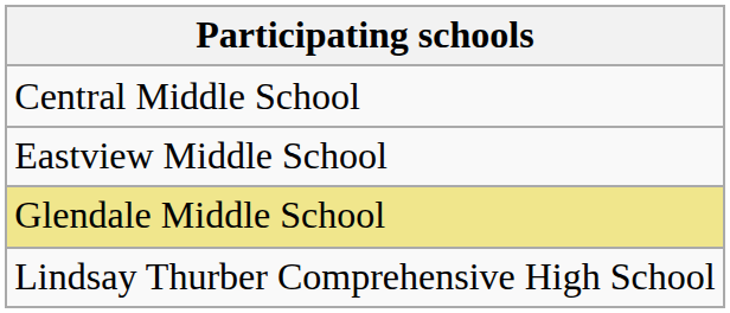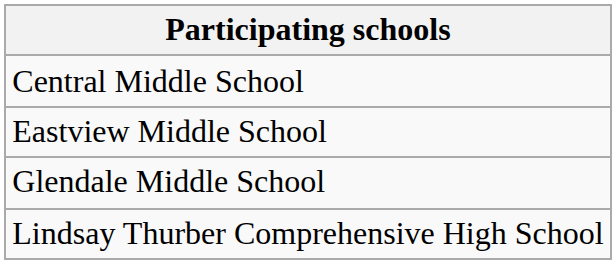row 4 | column 1: khaki background -> no background
